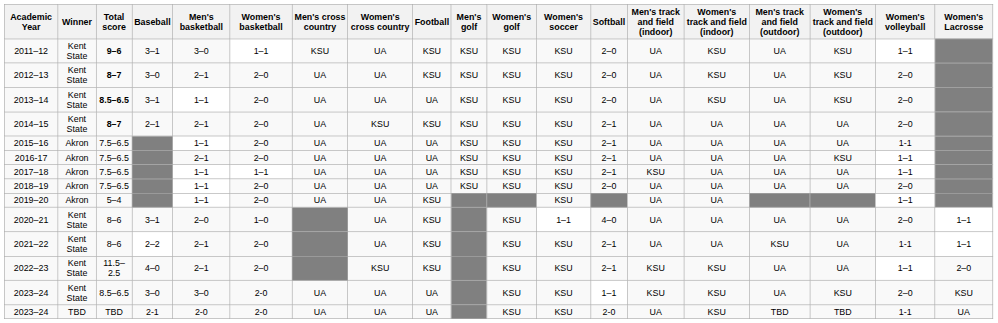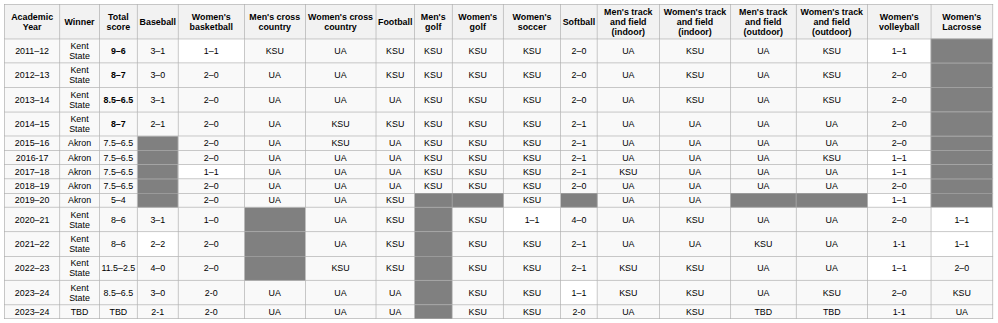- column: Men's basketball | 3–0 | 2–1 | 1–1 | 2–1 | 1–1 | 2–1 | 1–1 | 1–1 | 1–1 | 2–0 | 2–1 | 2–1 | 3–0 | 2-0
2015–16 | Women's cross country: UA -> KSU
2015–16 | Women's volleyball: 1-1 -> 2–0
2020–21 | Women's track and field (indoor): UA -> KSU
